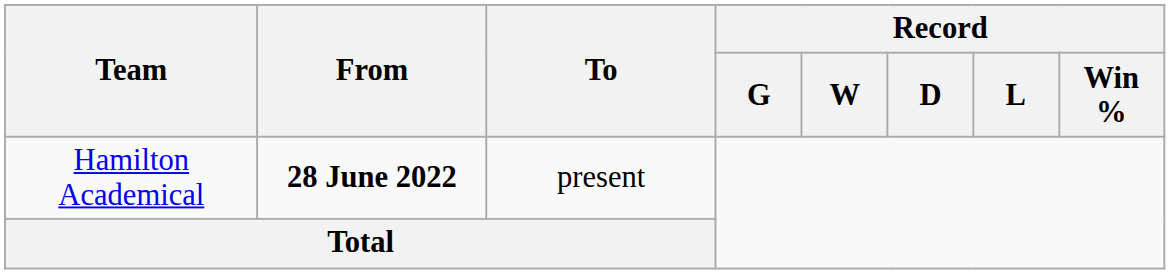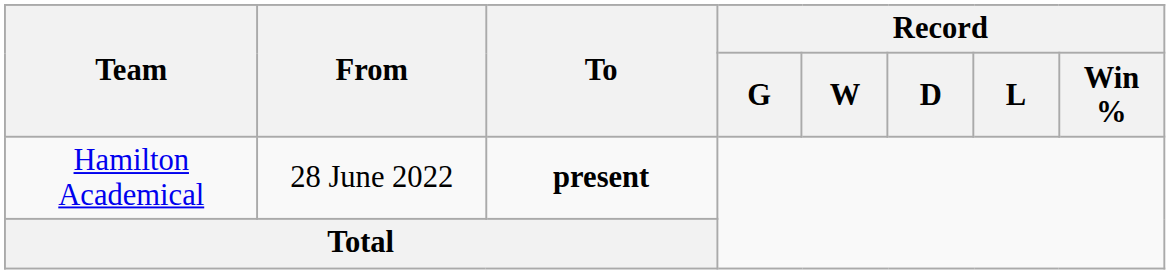Hamilton Academical | From: bold -> normal
Hamilton Academical | To: normal -> bold
